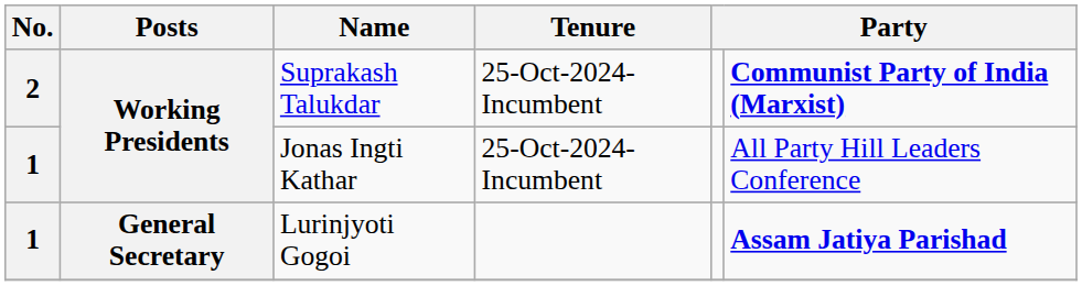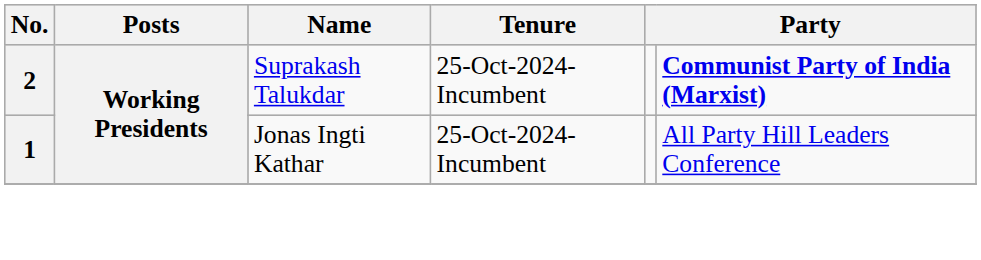- row: 1 | General Secretary | Lurinjyoti Gogoi | Assam Jatiya Parishad
